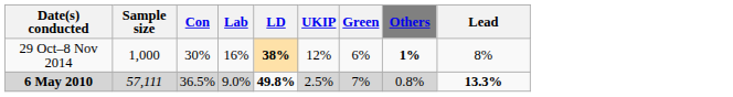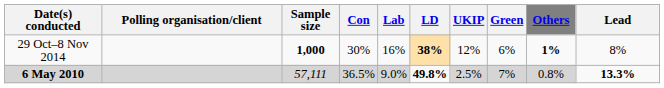+ column: Polling organisation/client
29 Oct–8 Nov 2014 | Sample size: normal -> bold
